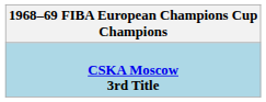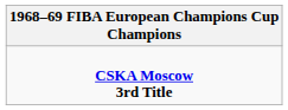row 2 | column 1: lightblue background -> no background
